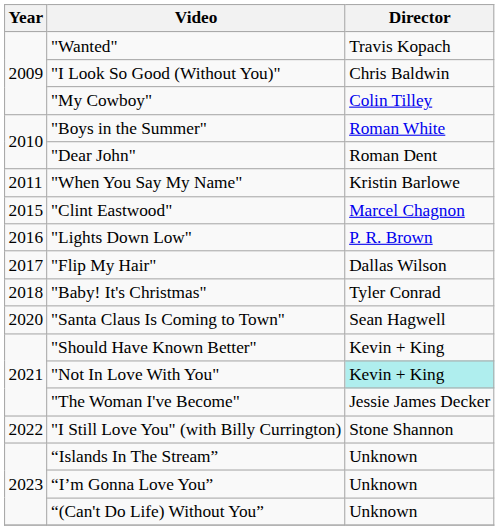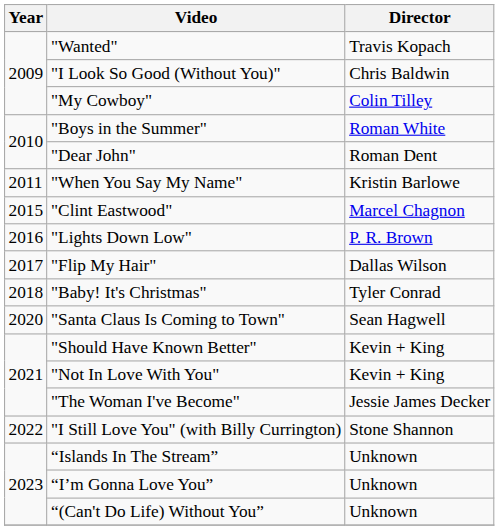"Not In Love With You" | Director: paleturquoise background -> no background
